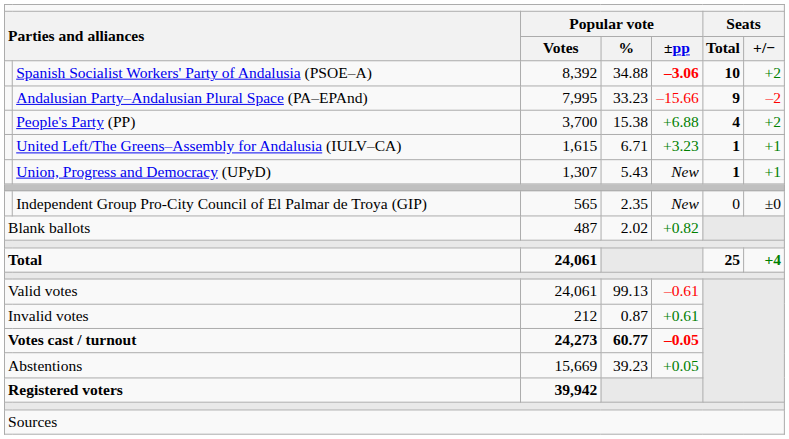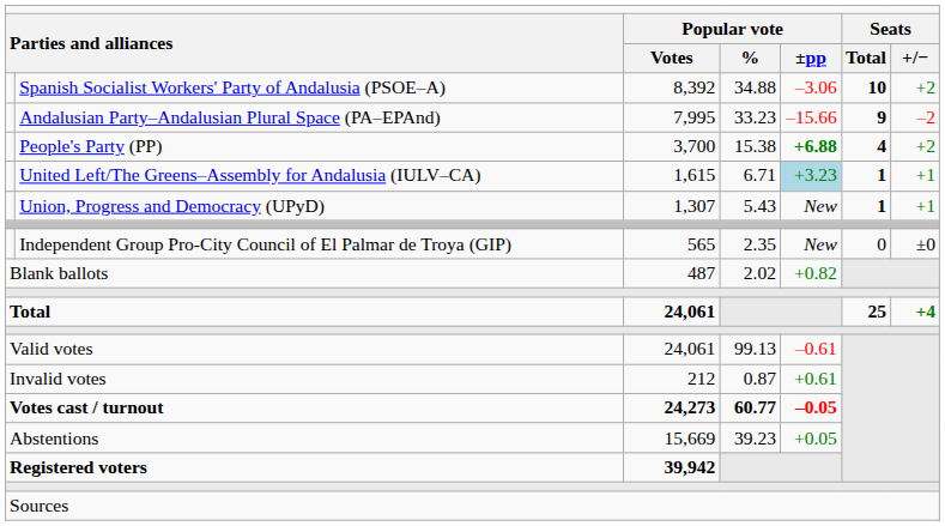Spanish Socialist Workers' Party of Andalusia (PSOE–A) | column 5: bold -> normal
People's Party (PP) | column 5: normal -> bold
United Left/The Greens–Assembly for Andalusia (IULV–CA) | column 5: no background -> lightblue background
